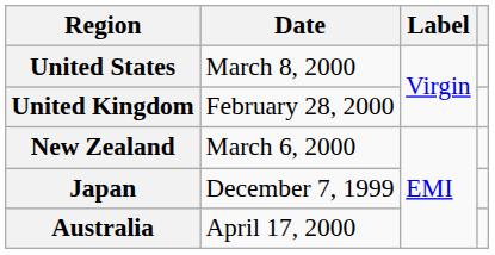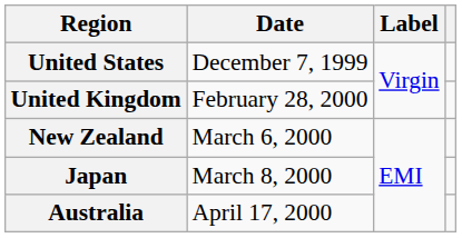United States | Date: March 8, 2000 -> December 7, 1999
Japan | Date: December 7, 1999 -> March 8, 2000
